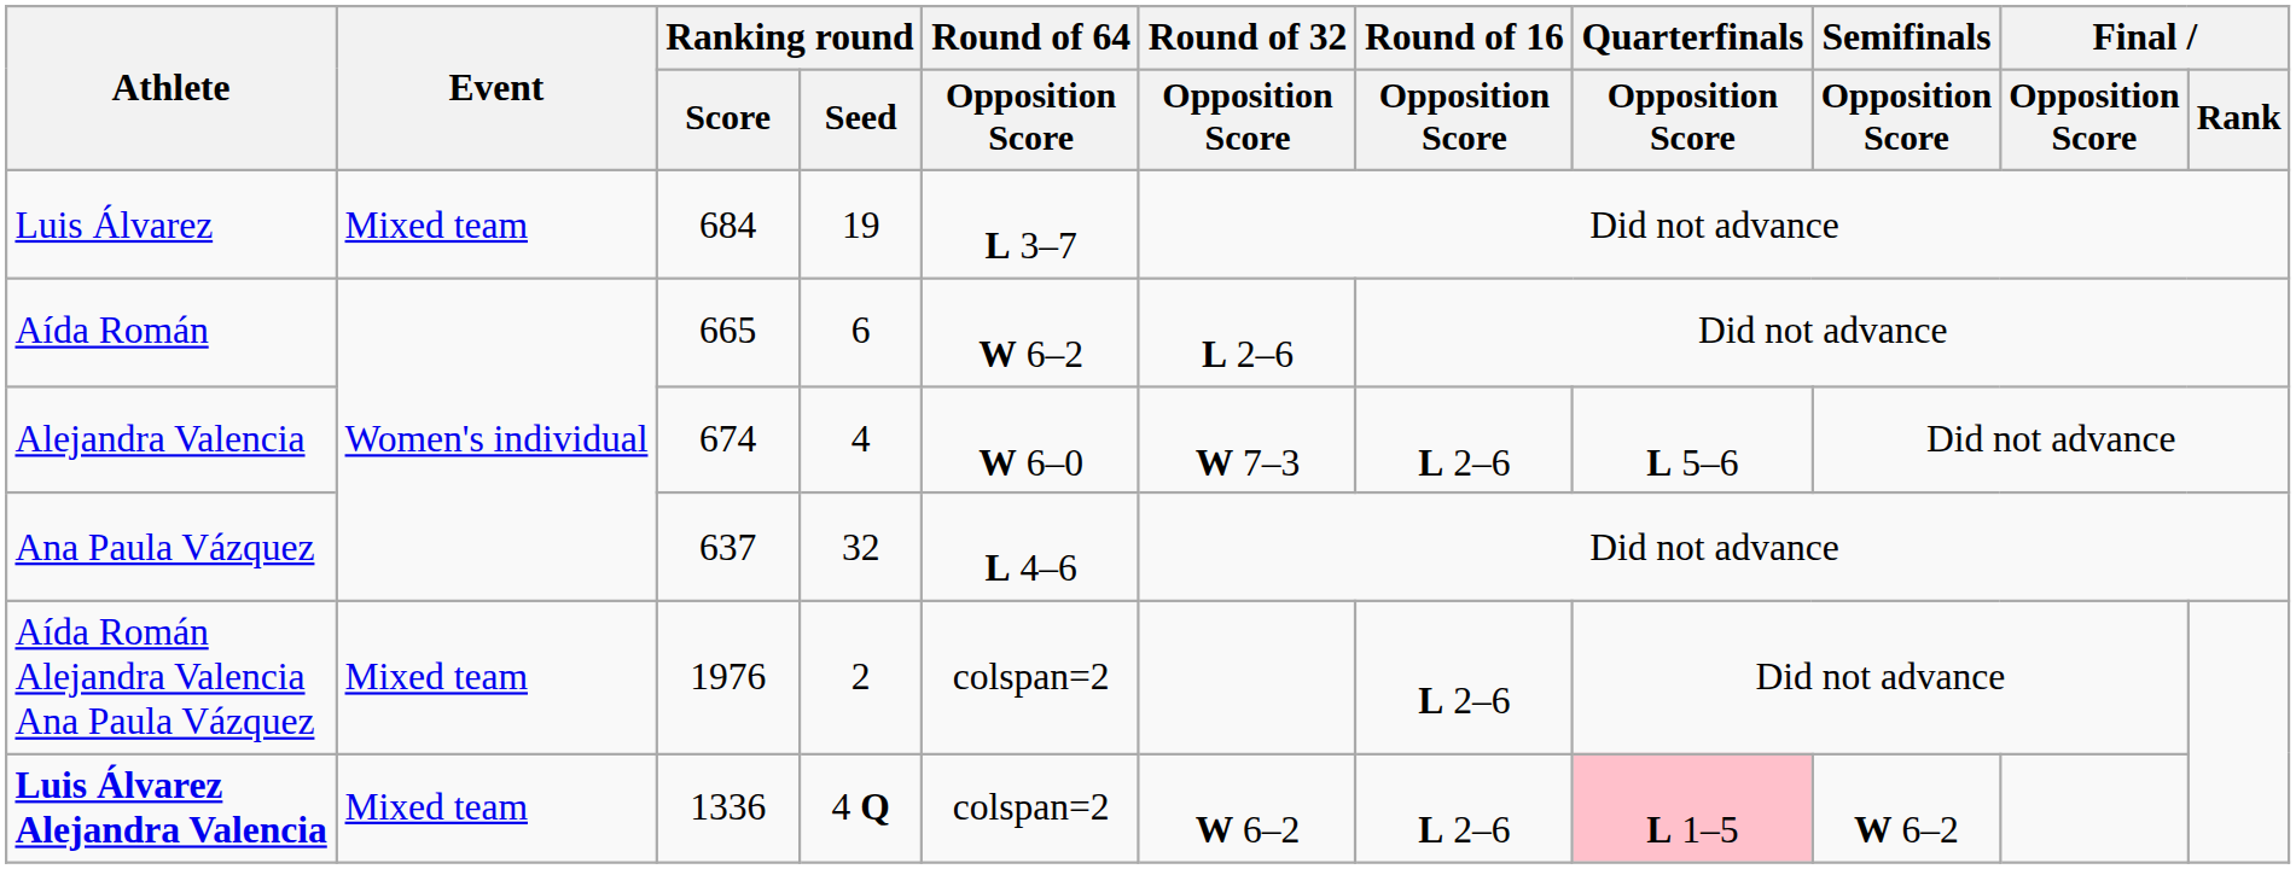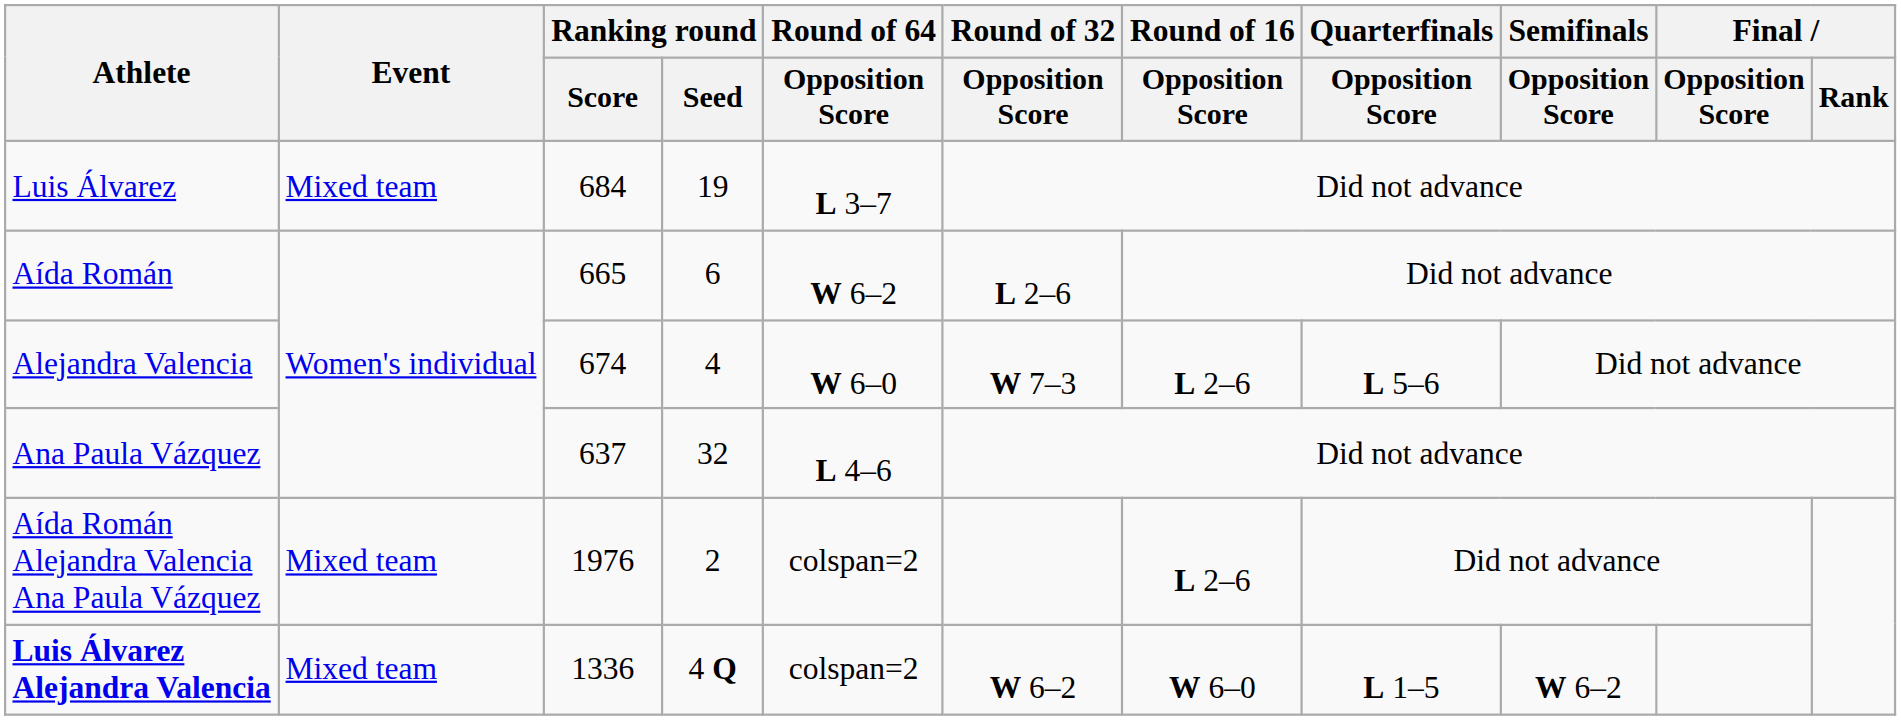Luis Álvarez Alejandra Valencia | Round of 16 / Opposition Score: L 2–6 -> W 6–0
Luis Álvarez Alejandra Valencia | Quarterfinals / Opposition Score: pink background -> no background
